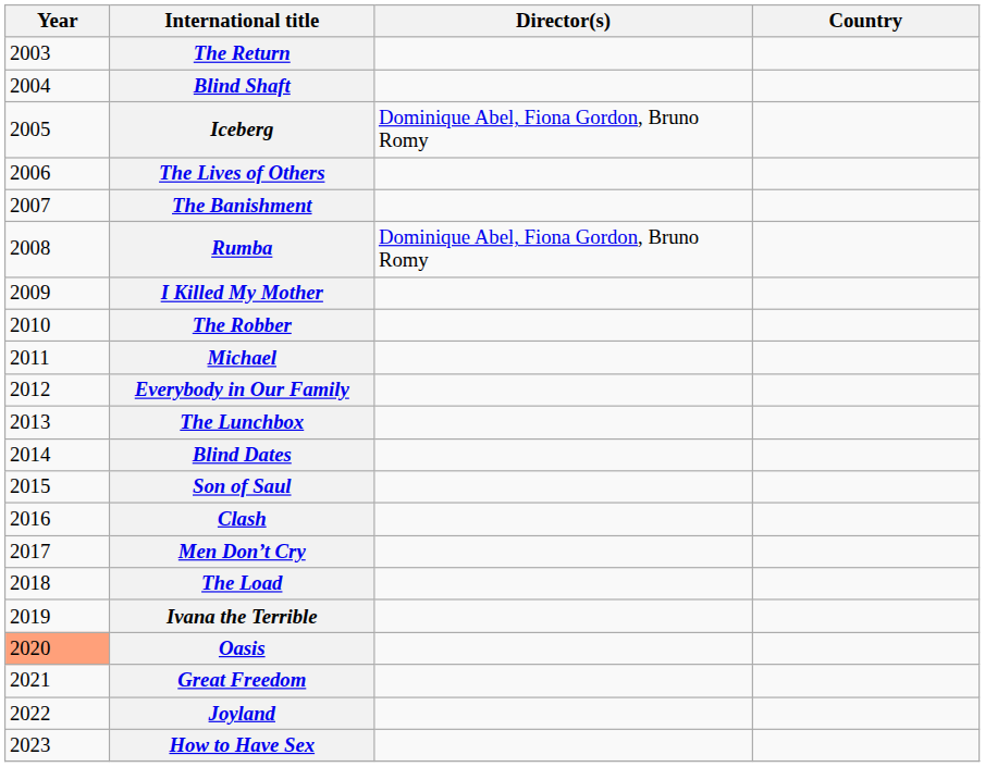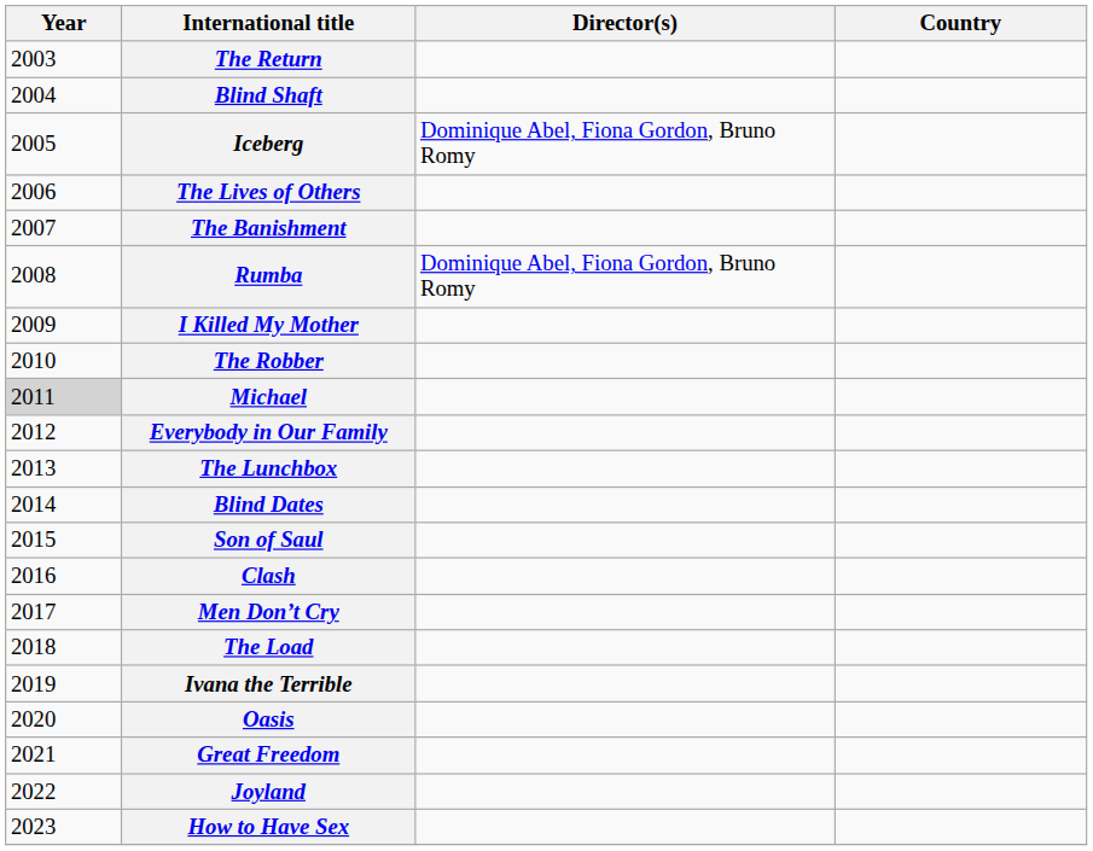Michael | Year: no background -> lightgrey background
Oasis | Year: lightsalmon background -> no background
